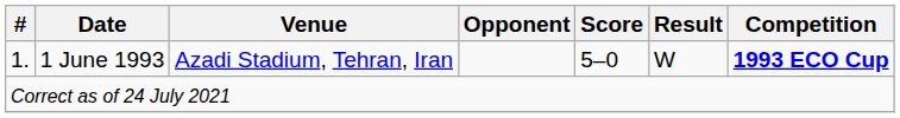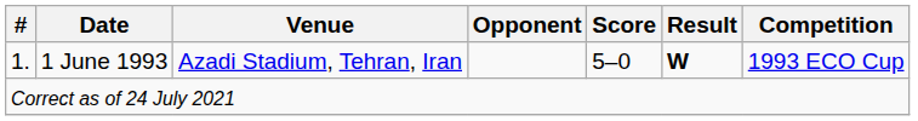1. | Result: normal -> bold
1. | Competition: bold -> normal
